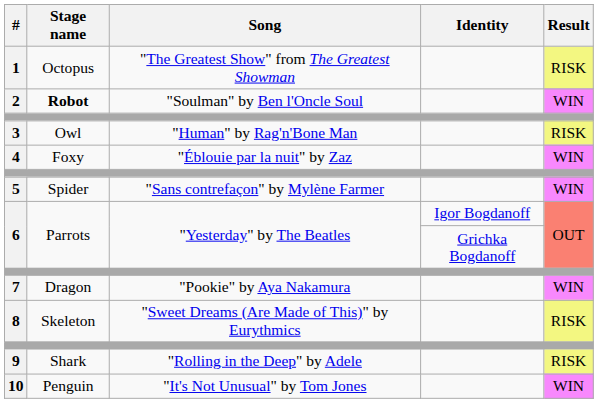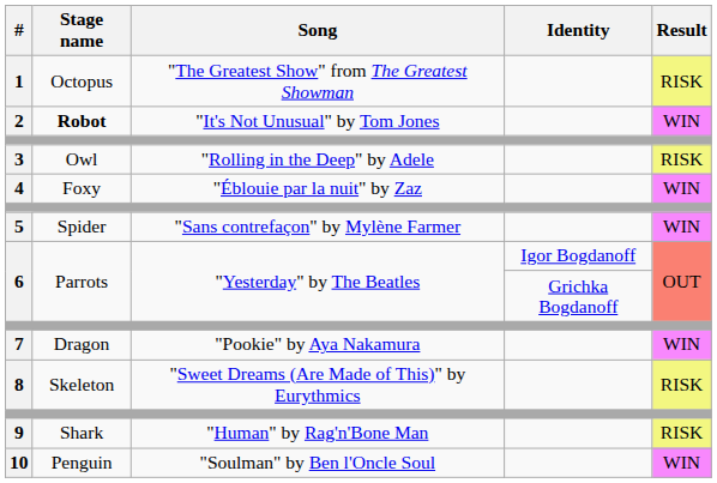2 | Song: "Soulman" by Ben l'Oncle Soul -> "It's Not Unusual" by Tom Jones
3 | Song: "Human" by Rag'n'Bone Man -> "Rolling in the Deep" by Adele
9 | Song: "Rolling in the Deep" by Adele -> "Human" by Rag'n'Bone Man
10 | Song: "It's Not Unusual" by Tom Jones -> "Soulman" by Ben l'Oncle Soul
